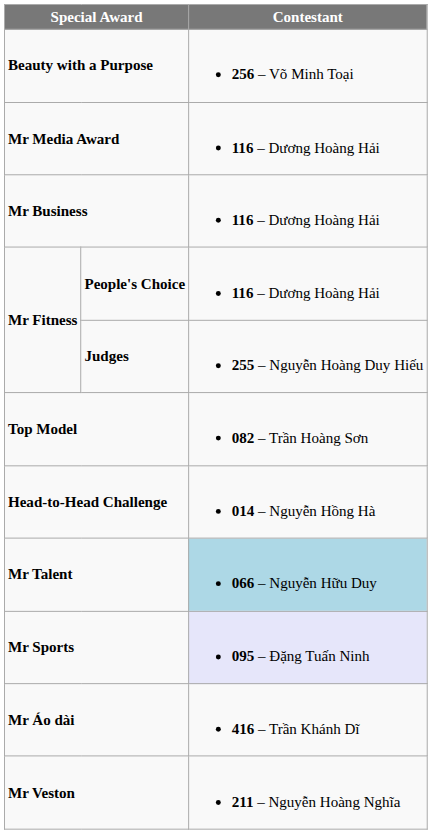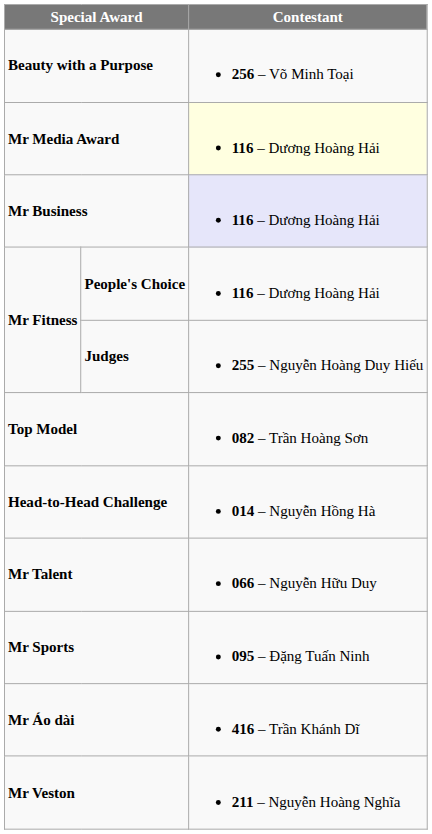Mr Media Award | Contestant: no background -> lightyellow background
Mr Business | Contestant: no background -> lavender background
Mr Talent | Contestant: lightblue background -> no background
Mr Sports | Contestant: lavender background -> no background
